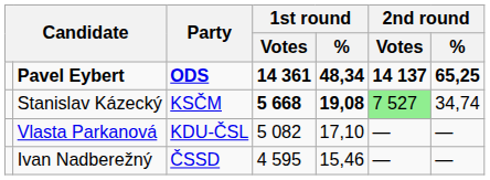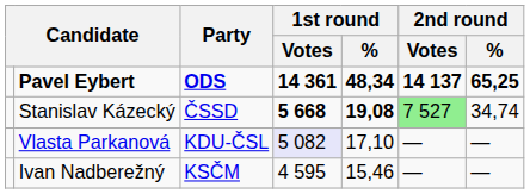Stanislav Kázecký | Party: KSČM -> ČSSD
Vlasta Parkanová | 1st round / Votes: no background -> lavender background
Ivan Nadberežný | Party: ČSSD -> KSČM
